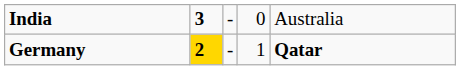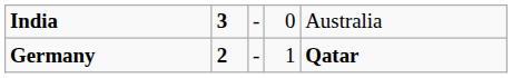Germany | column 2: gold background -> no background
